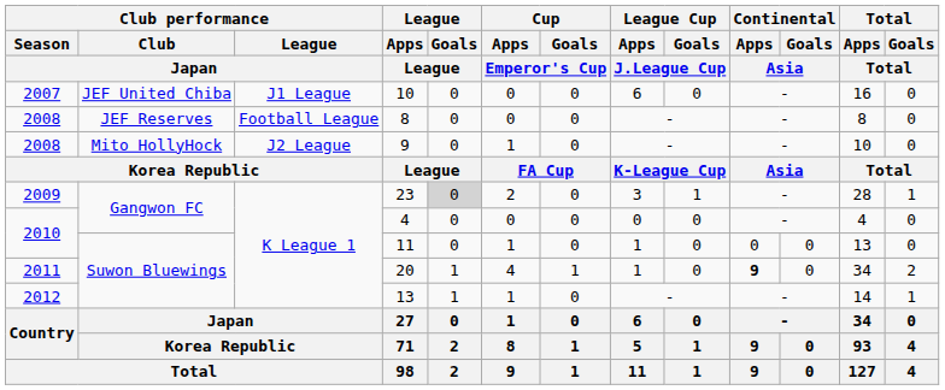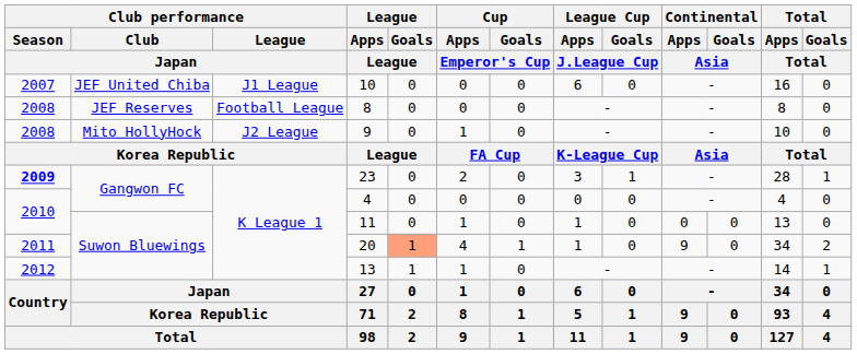23 | Club performance / Season / Japan: normal -> bold
23 | League / Goals / League: lightgrey background -> no background
20 | League / Goals / League: no background -> lightsalmon background
20 | Continental / Apps / Asia: bold -> normal
